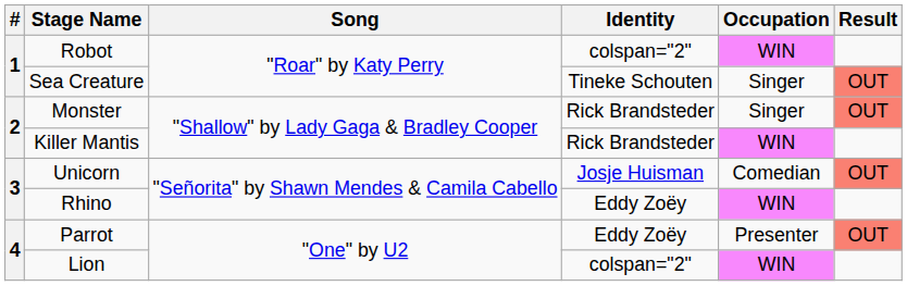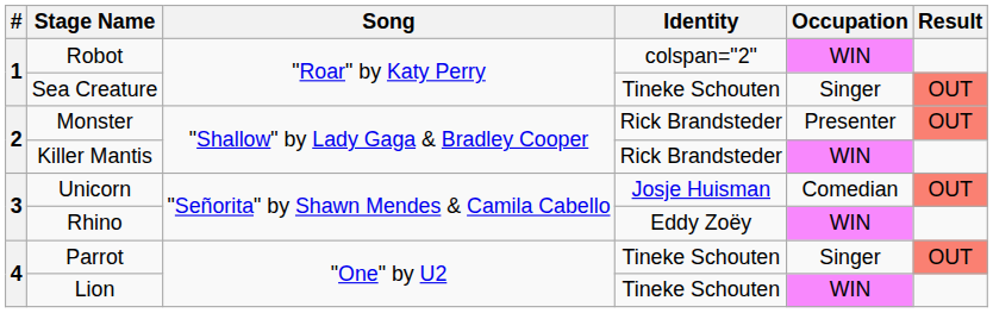Monster | Occupation: Singer -> Presenter
Parrot | Identity: Eddy Zoëy -> Tineke Schouten
Parrot | Occupation: Presenter -> Singer
Lion | Identity: colspan="2" -> Tineke Schouten
